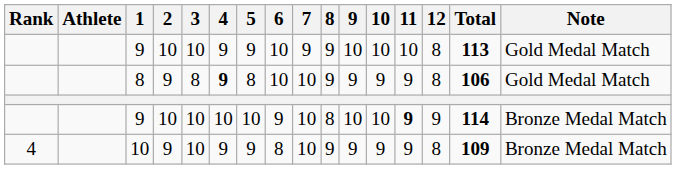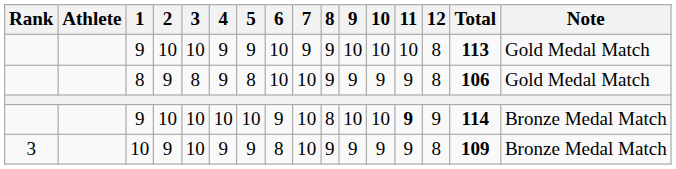row 3 | 4: bold -> normal
row 6 | Rank: 4 -> 3
